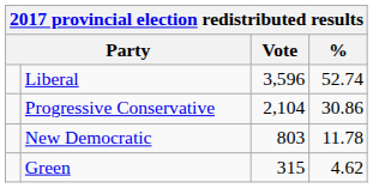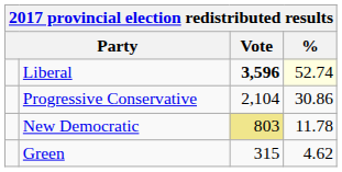Liberal | Vote: normal -> bold
Liberal | %: no background -> lightyellow background
New Democratic | Vote: no background -> khaki background
